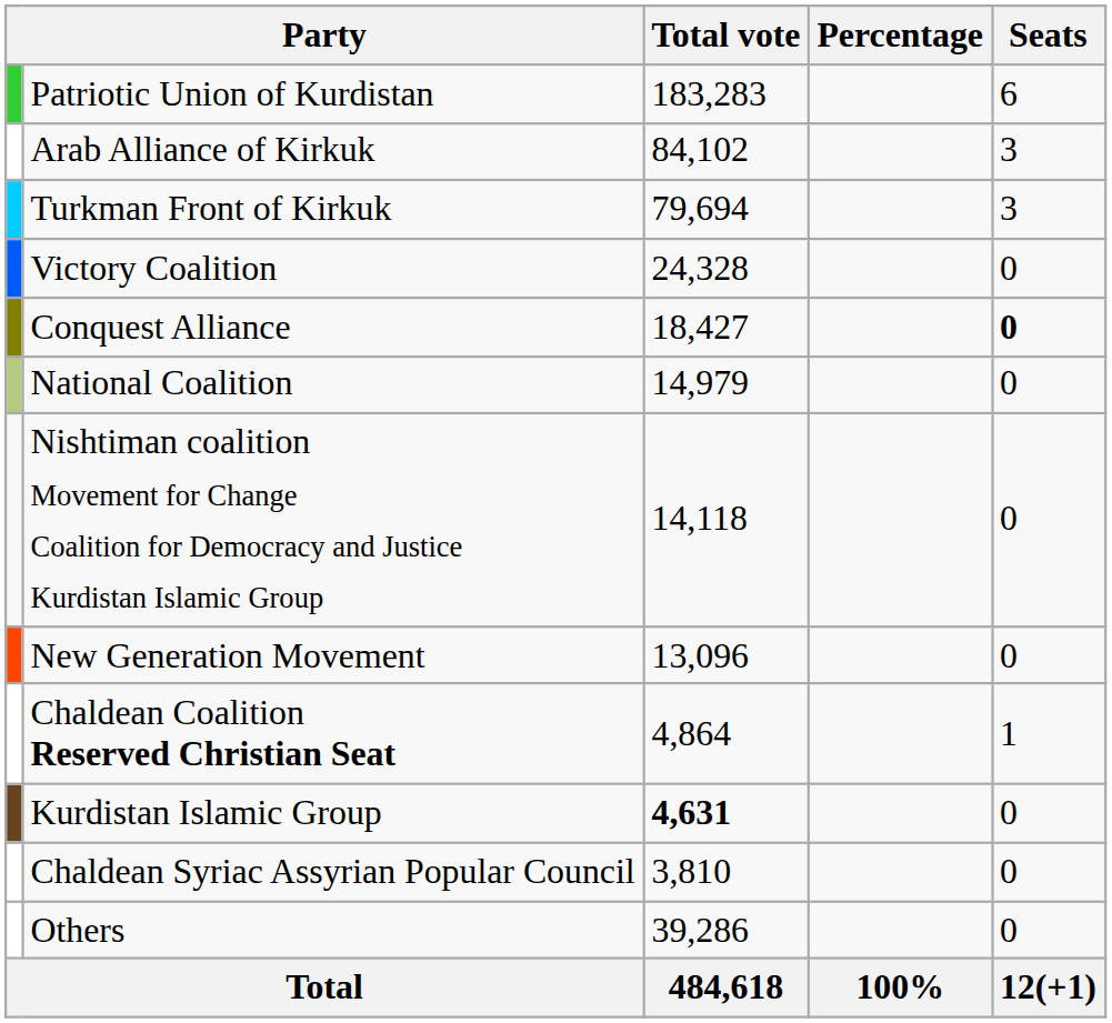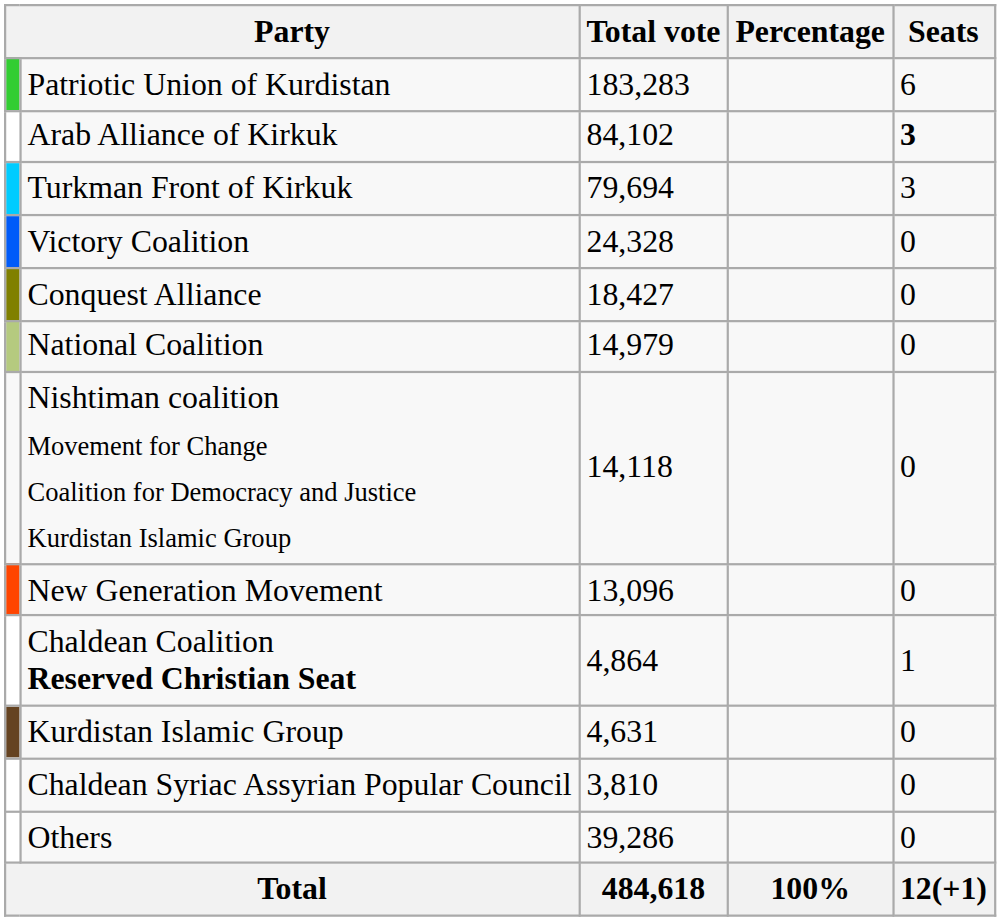Arab Alliance of Kirkuk | Seats: normal -> bold
Conquest Alliance | Seats: bold -> normal
Kurdistan Islamic Group | Total vote: bold -> normal
